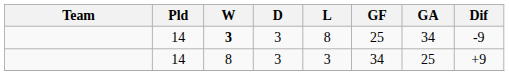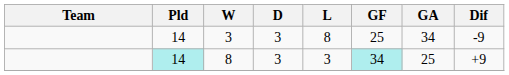row 2 | W: bold -> normal
row 3 | Pld: no background -> paleturquoise background
row 3 | GF: no background -> paleturquoise background
